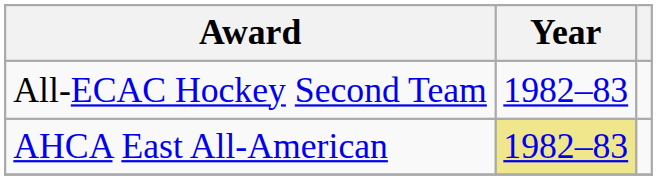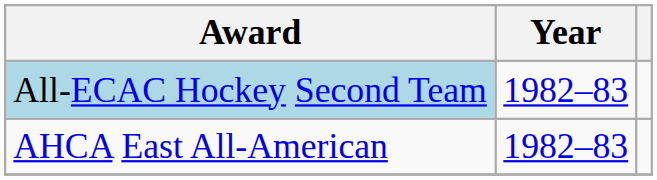row 2 | Award: no background -> lightblue background
row 3 | Year: khaki background -> no background
